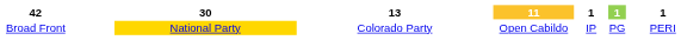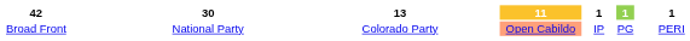Broad Front | column 2: gold background -> no background
Broad Front | column 4: no background -> lightsalmon background
